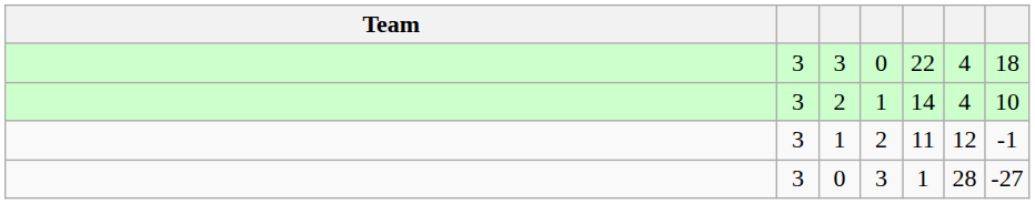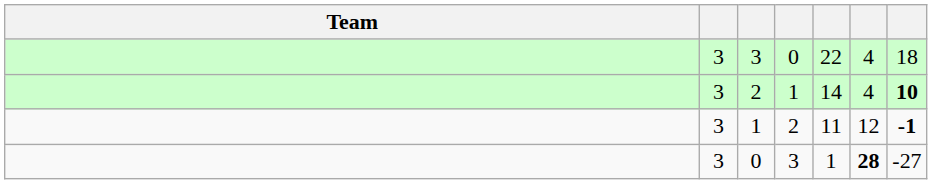row 3 | column 7: normal -> bold
row 4 | column 7: normal -> bold
row 5 | column 6: normal -> bold
